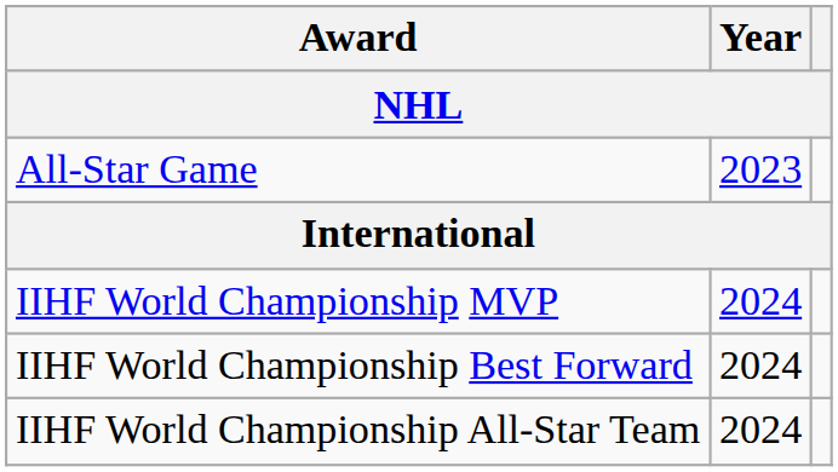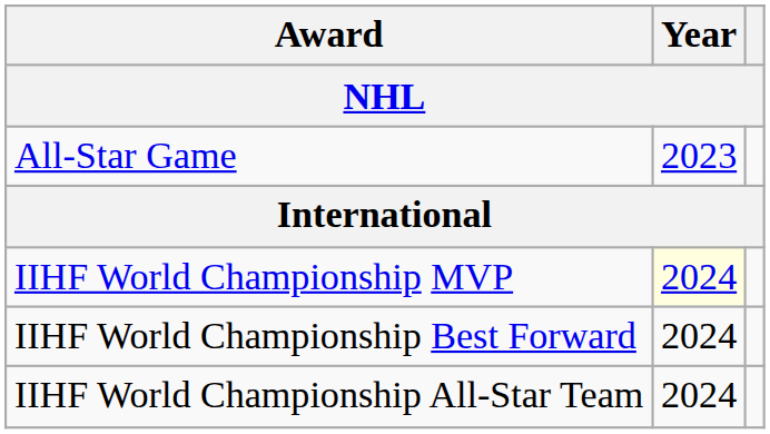IIHF World Championship MVP | Year: no background -> lightyellow background
